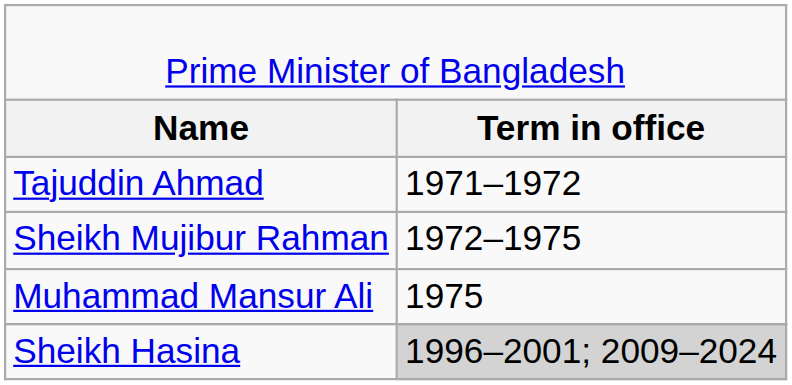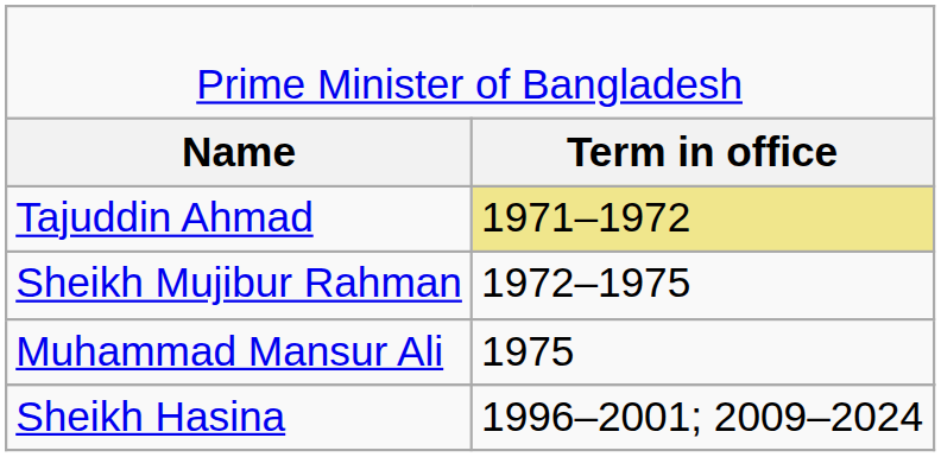Tajuddin Ahmad | column 2: no background -> khaki background
Sheikh Hasina | column 2: lightgrey background -> no background
